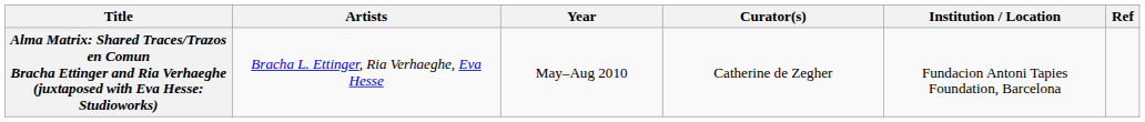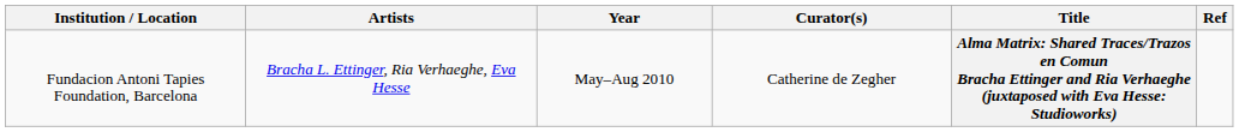columns swapped: Title <-> Institution / Location
